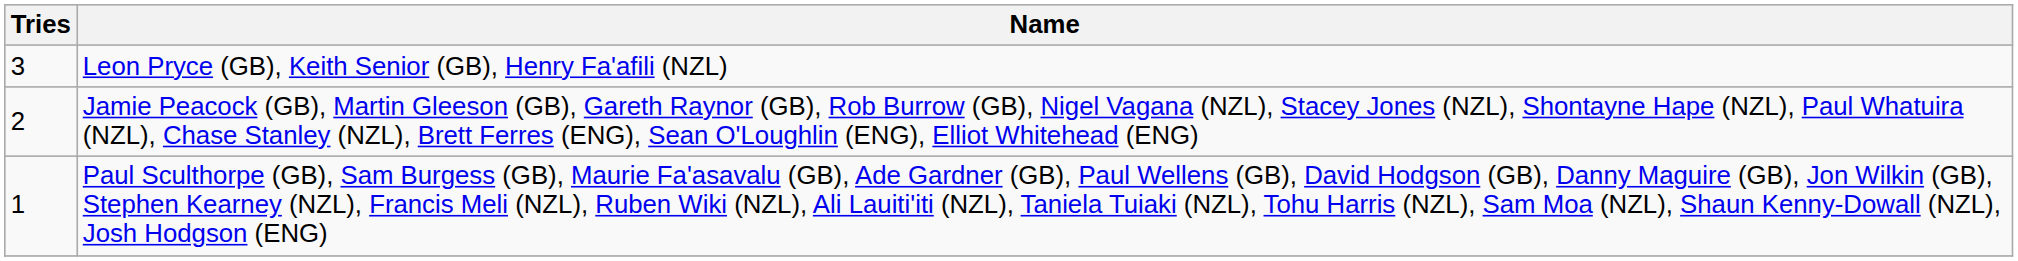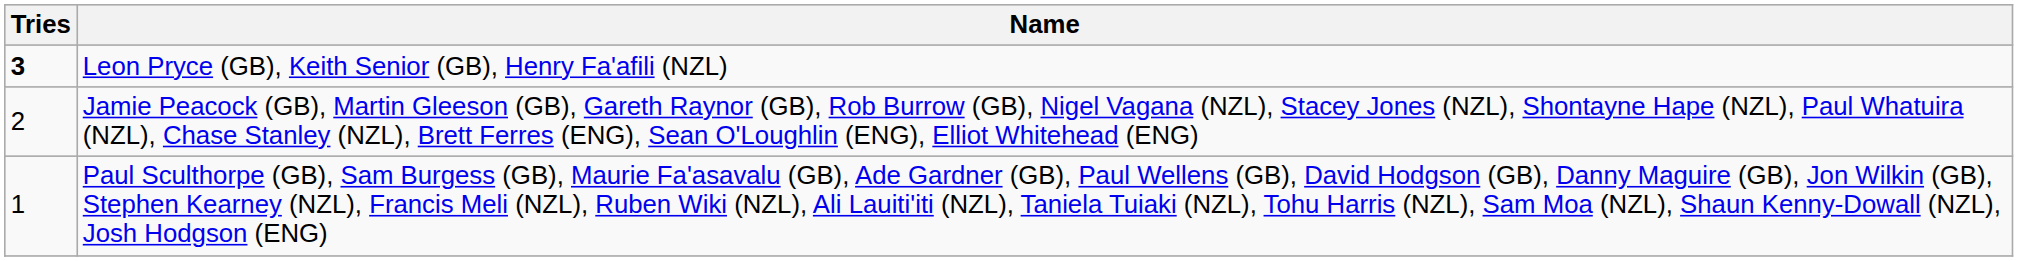Leon Pryce (GB), Keith Senior (GB), Henry Fa'afili (NZL) | Tries: normal -> bold
